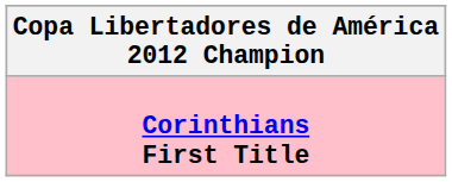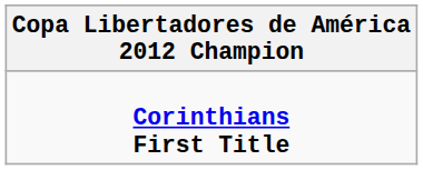row 2 | column 1: pink background -> no background
